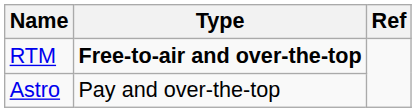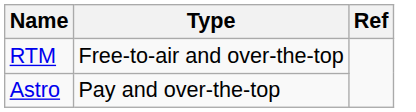RTM | Type: bold -> normal
